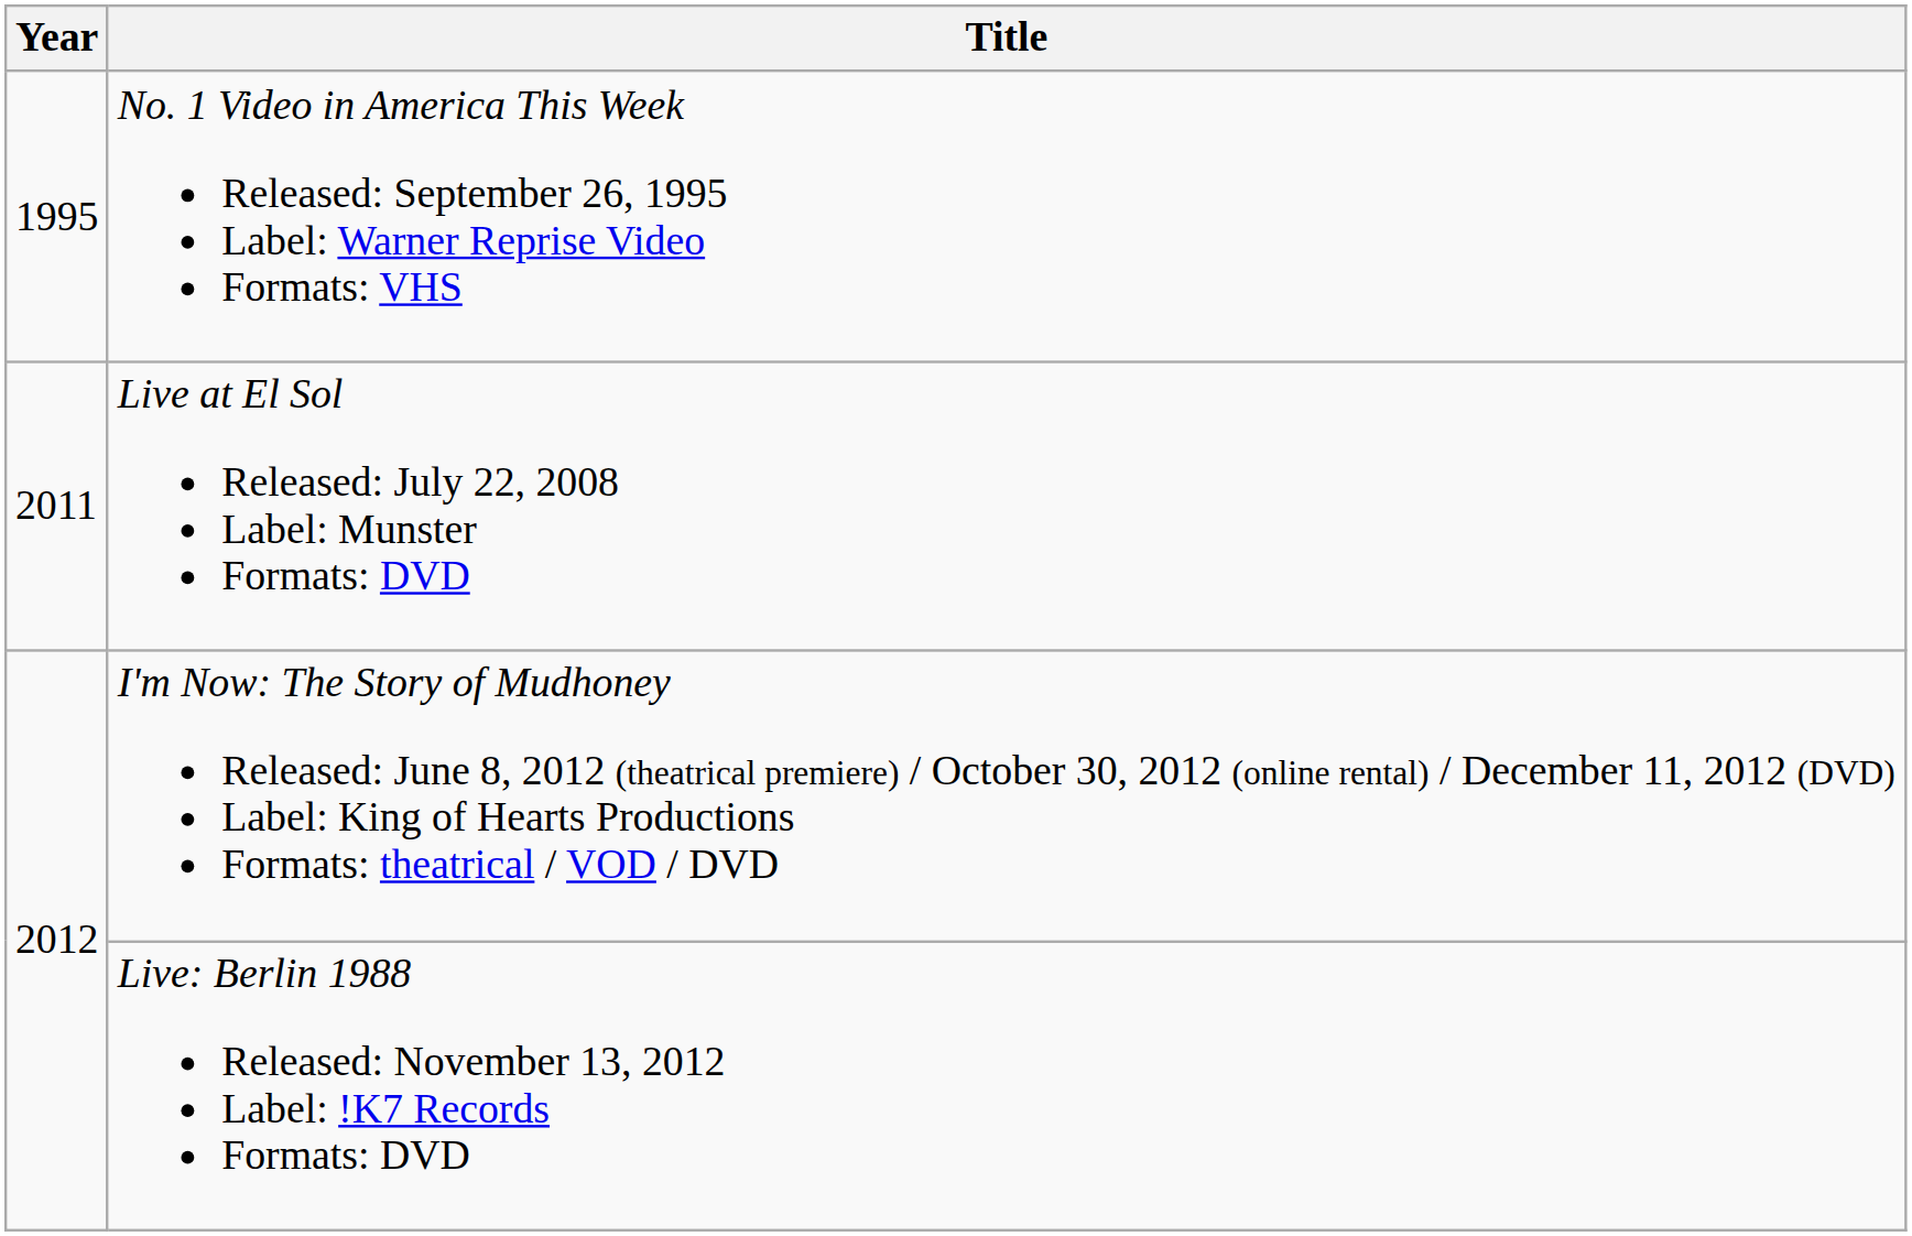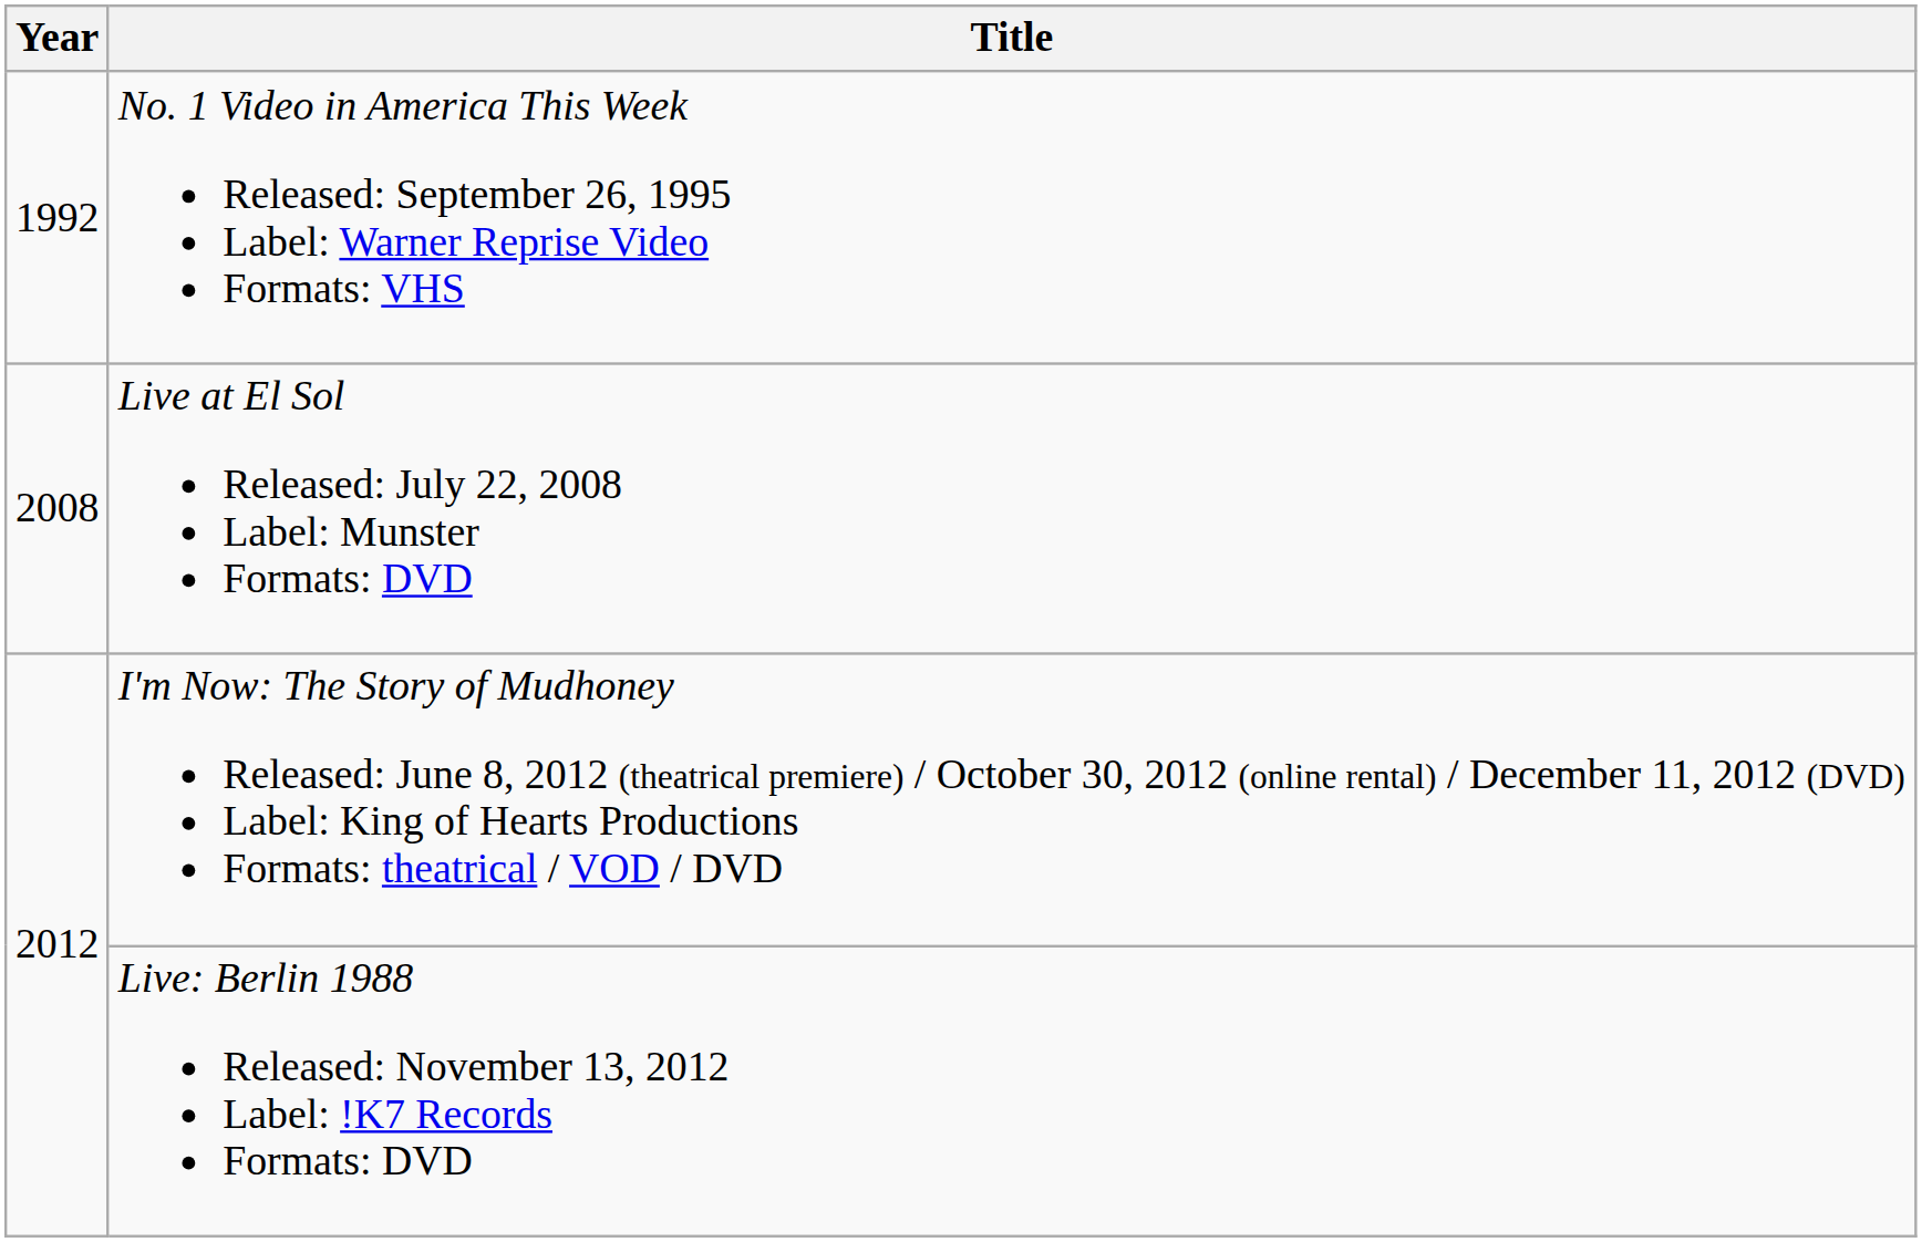row 2 | Year: 1995 -> 1992
row 3 | Year: 2011 -> 2008
